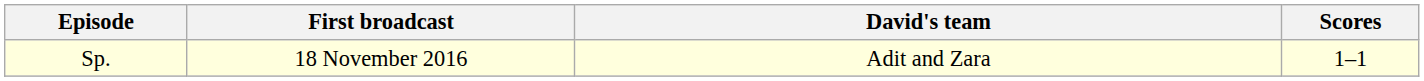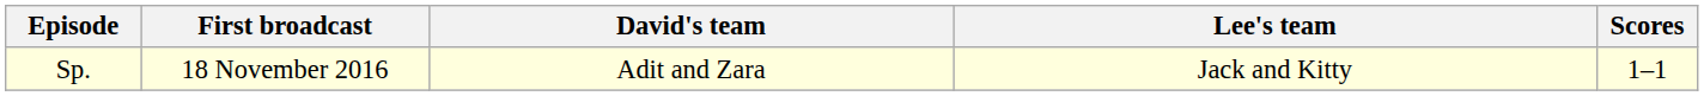+ column: Lee's team | Jack and Kitty
